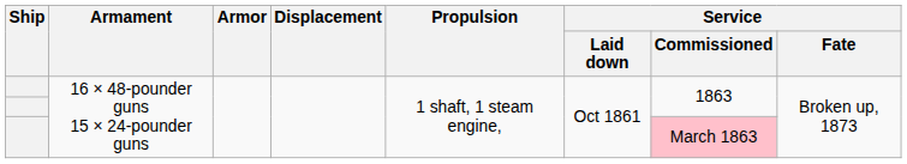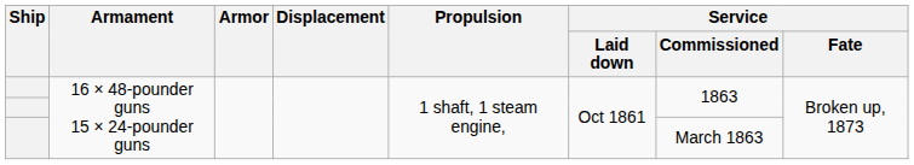row 5 | Service / Commissioned: pink background -> no background
